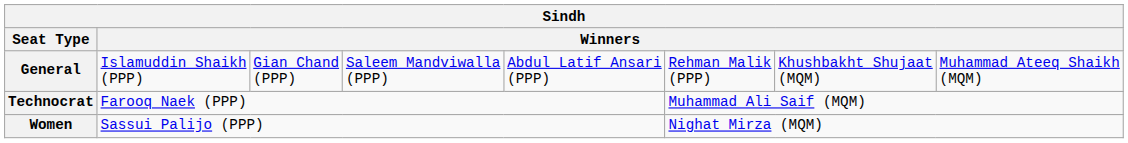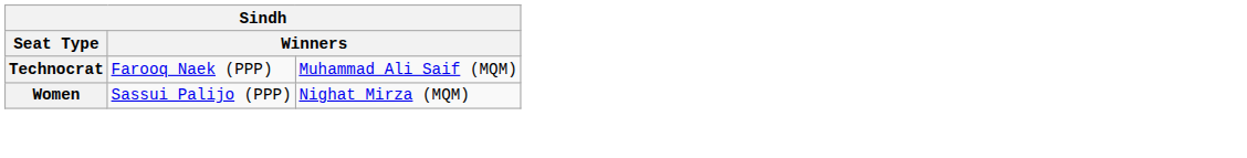- row: General | Islamuddin Shaikh (PPP) | Gian Chand (PPP) | Saleem Mandviwalla (PPP) | Abdul Latif Ansari (PPP) | Rehman Malik (PPP) | Khushbakht Shujaat (MQM) | Muhammad Ateeq Shaikh (MQM)
